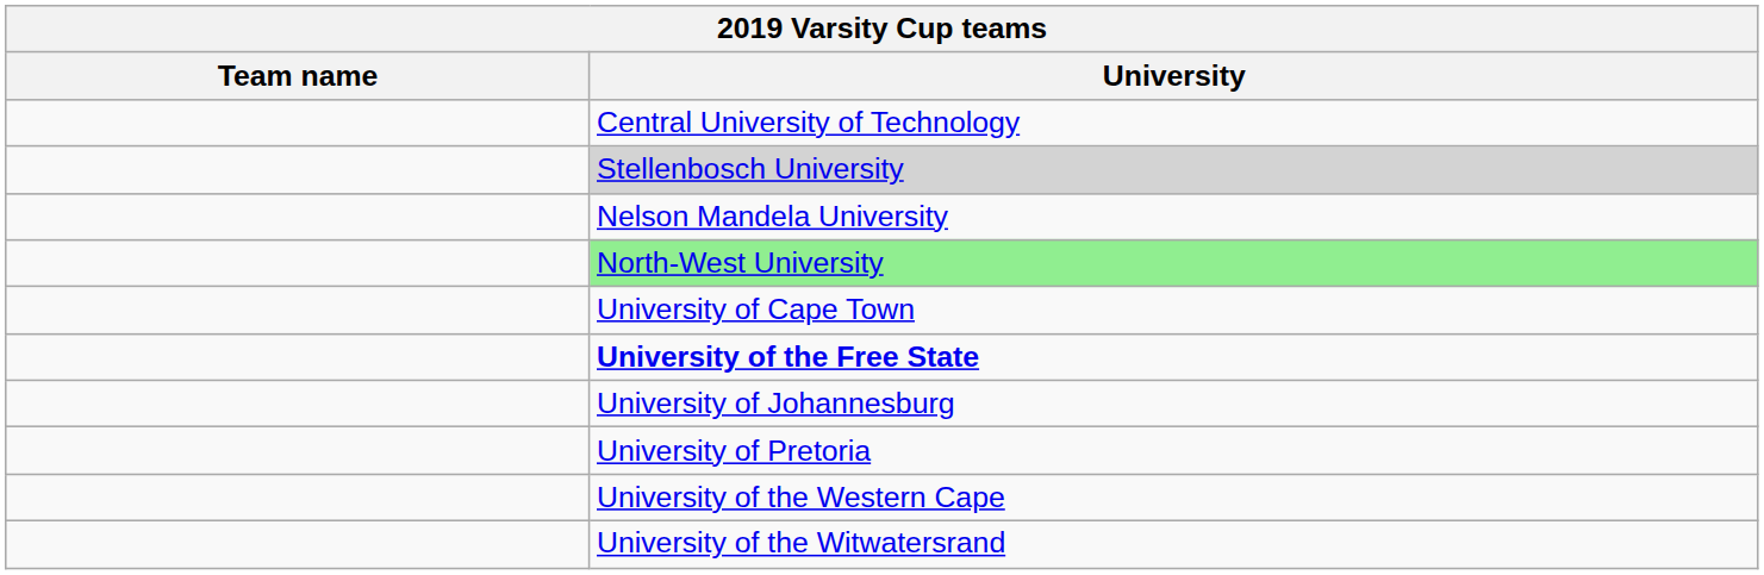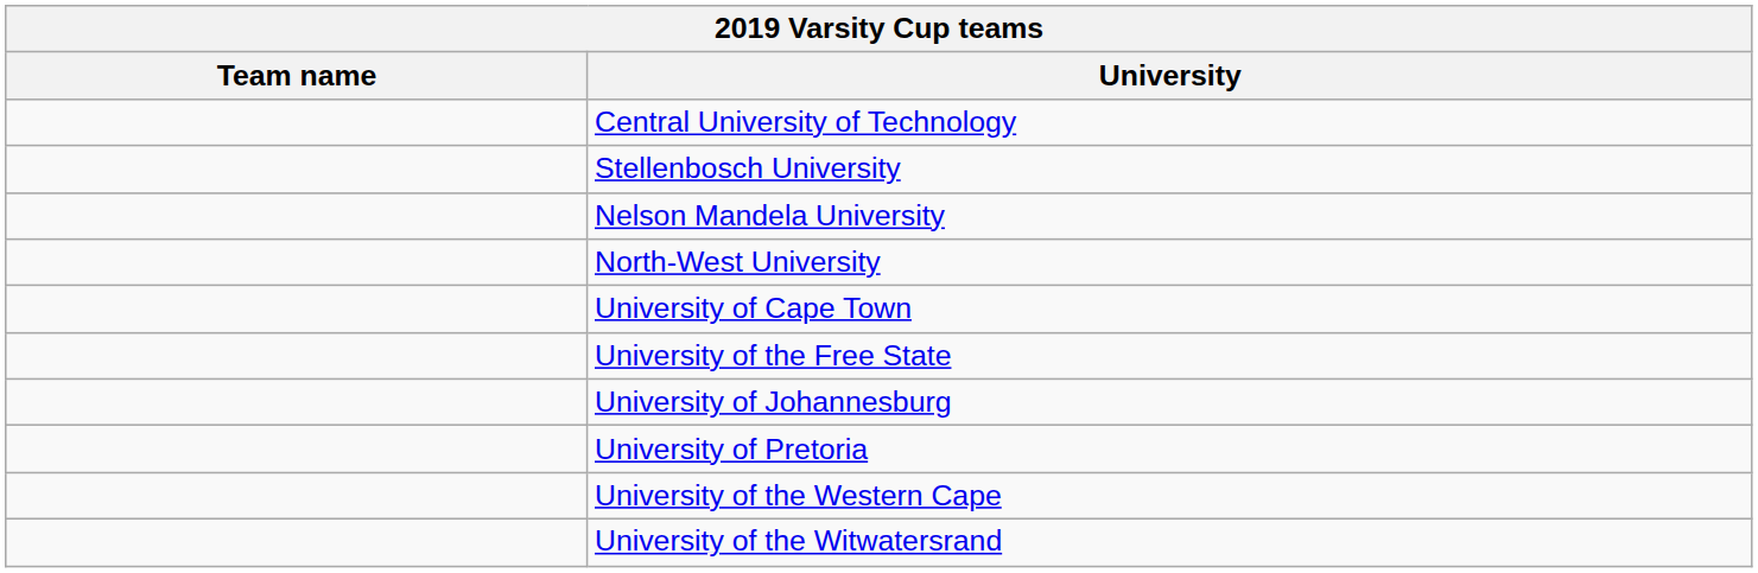Stellenbosch University | University: lightgrey background -> no background
North-West University | University: lightgreen background -> no background
University of the Free State | University: bold -> normal
